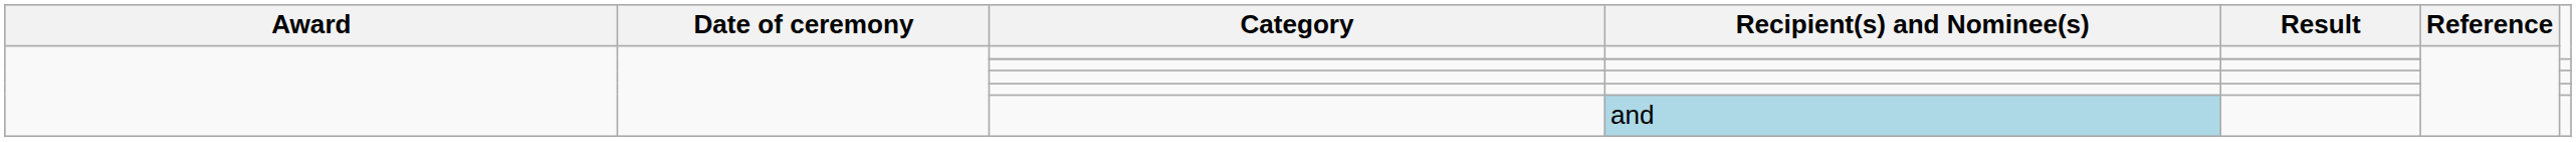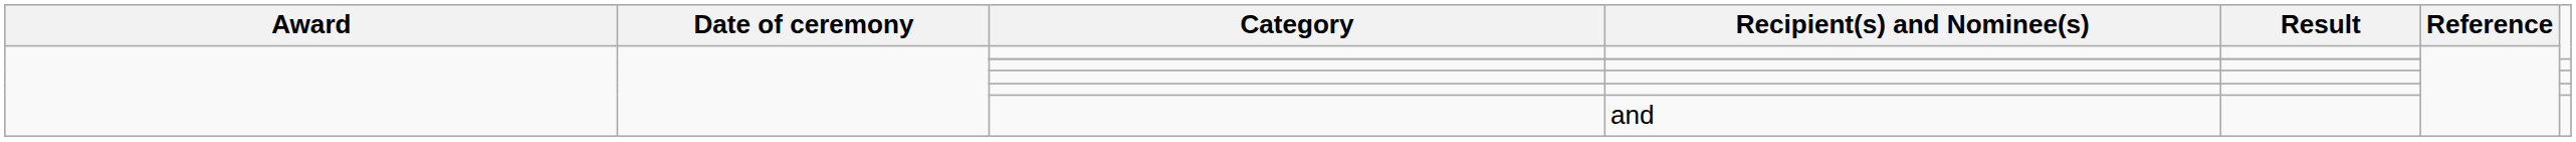and | Recipient(s) and Nominee(s): lightblue background -> no background
